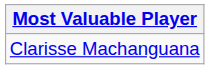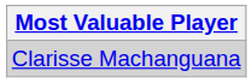row 2 | column 1: no background -> lightgrey background
